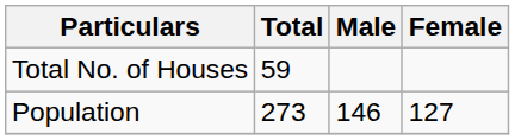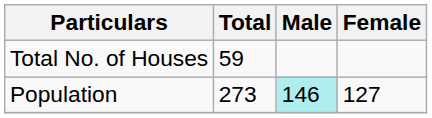Population | Male: no background -> paleturquoise background
